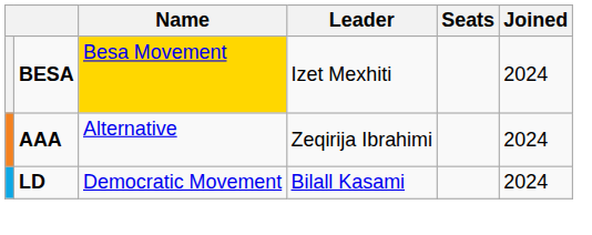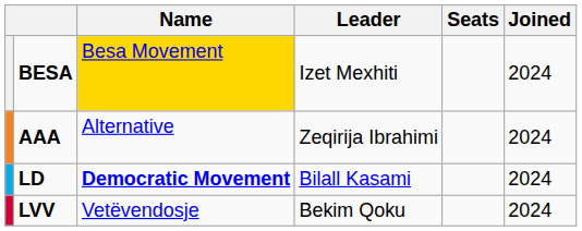LD | Name: normal -> bold
+ row: LVV | Vetëvendosje | Bekim Qoku | 2024
